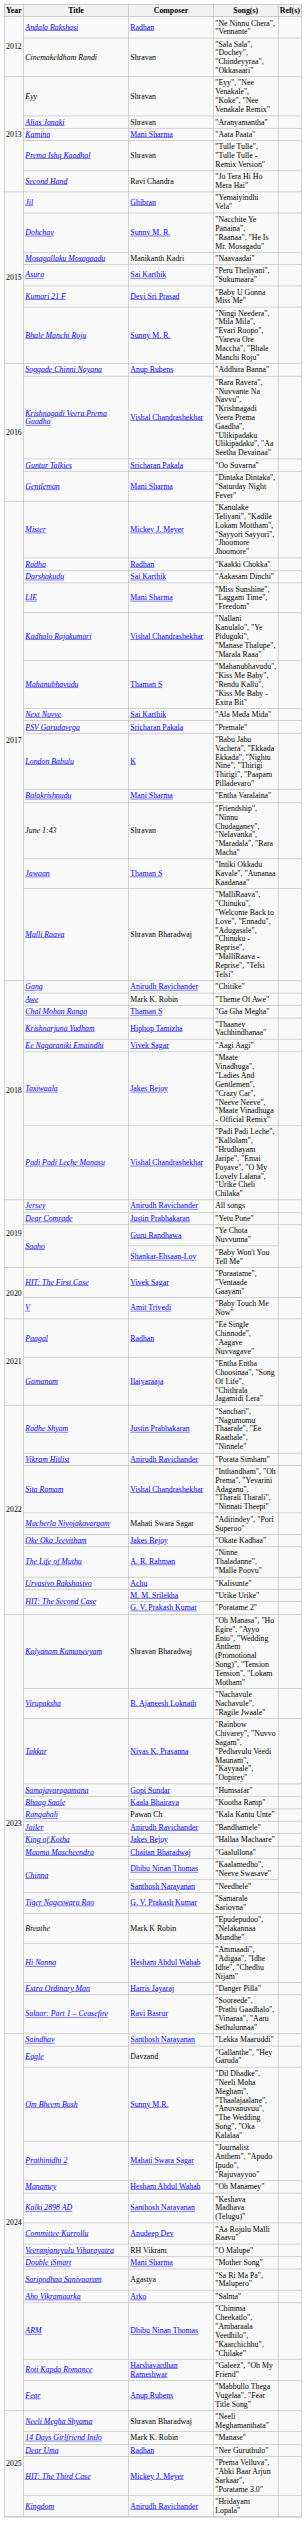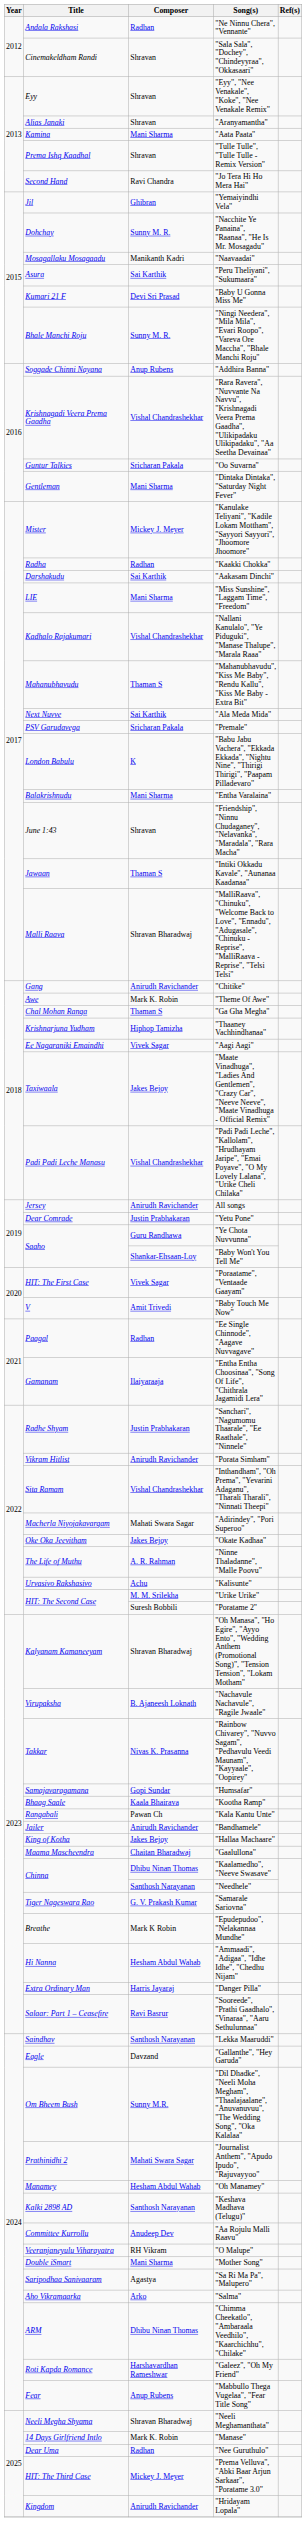"Poratame 2" | Composer: G. V. Prakash Kumar -> Suresh Bobbili
